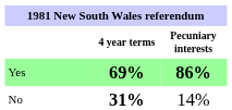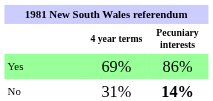Yes | column 2: bold -> normal
Yes | column 3: bold -> normal
No | column 2: bold -> normal
No | column 3: normal -> bold
